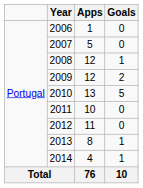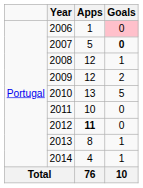2006 | Goals: no background -> pink background
2007 | Goals: normal -> bold
2012 | Apps: normal -> bold
